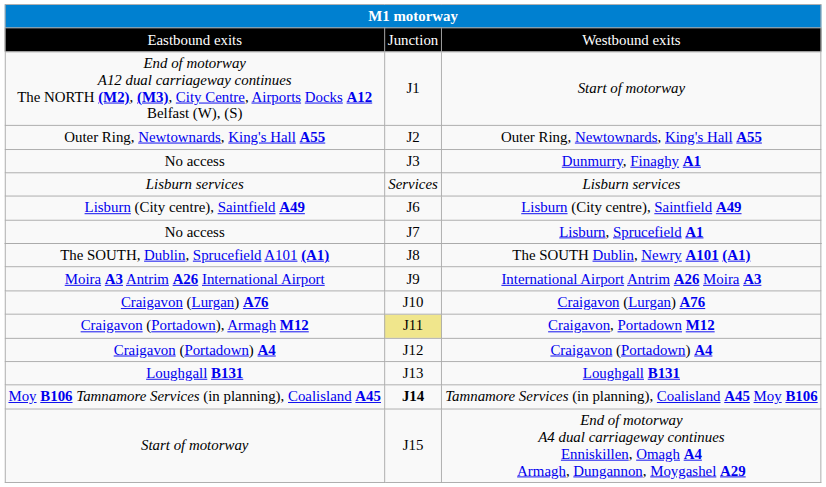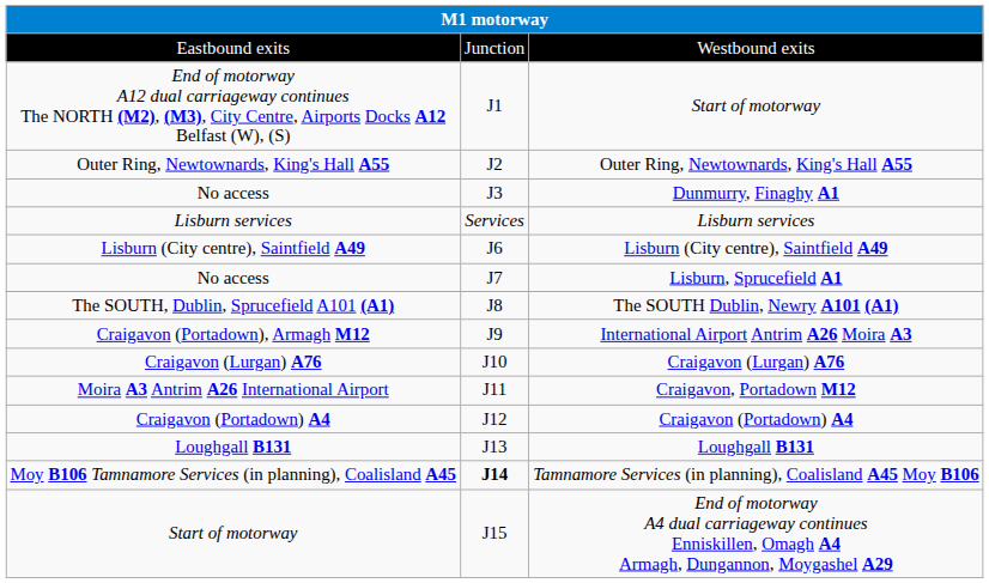International Airport Antrim A26 Moira A3 | column 1: Moira A3 Antrim A26 International Airport -> Craigavon (Portadown), Armagh M12
Craigavon, Portadown M12 | column 1: Craigavon (Portadown), Armagh M12 -> Moira A3 Antrim A26 International Airport
Craigavon, Portadown M12 | column 2: khaki background -> no background
